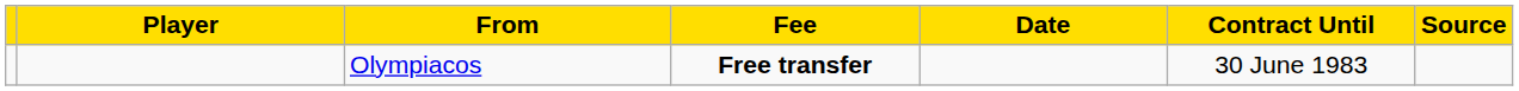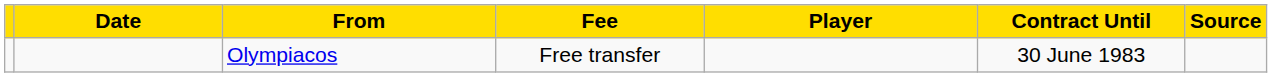columns swapped: Player <-> Date
Olympiacos | Fee: bold -> normal
